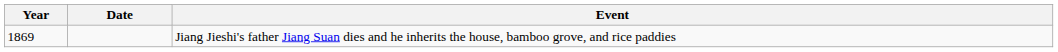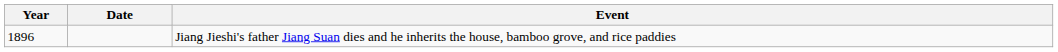row 2 | Year: 1869 -> 1896
